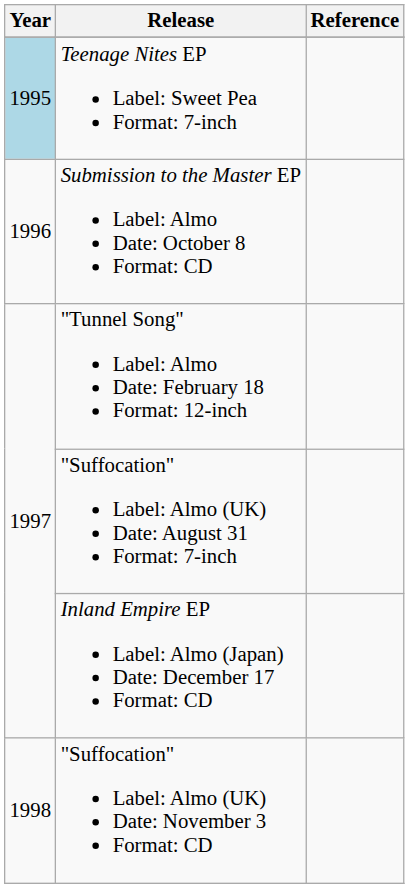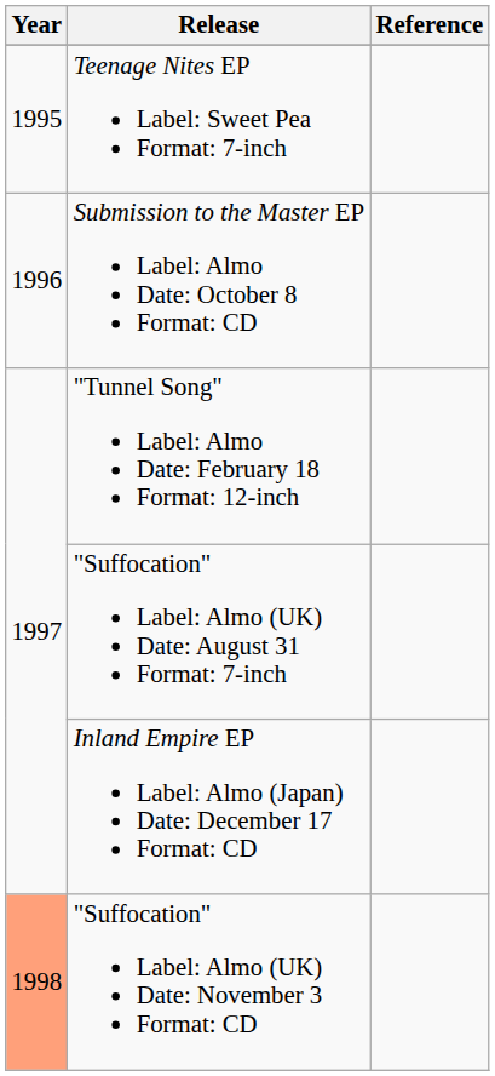Teenage Nites EP Label: Sweet Pea Format: 7-inch | Year: lightblue background -> no background
"Suffocation" Label: Almo (UK) Date: November 3 Format: CD | Year: no background -> lightsalmon background
